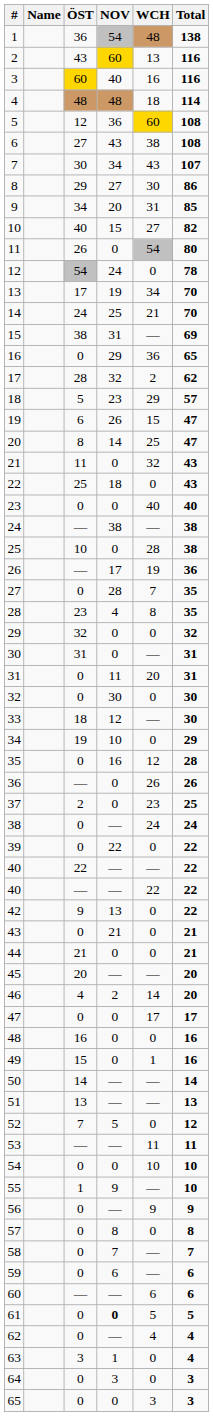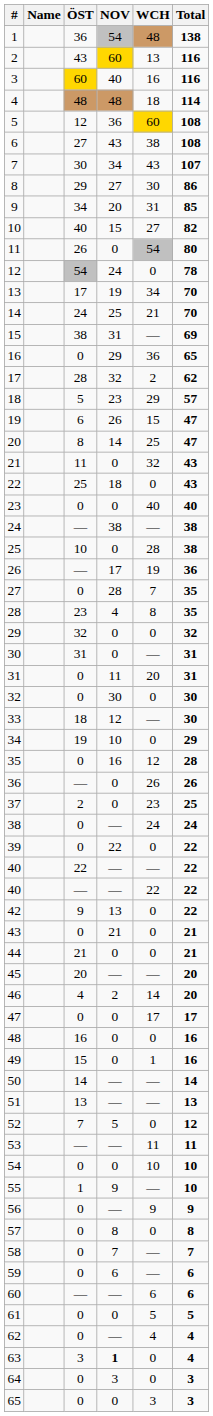61 | NOV: bold -> normal
63 | NOV: normal -> bold
